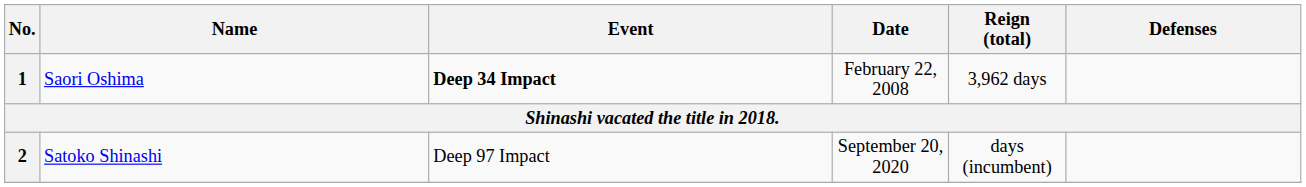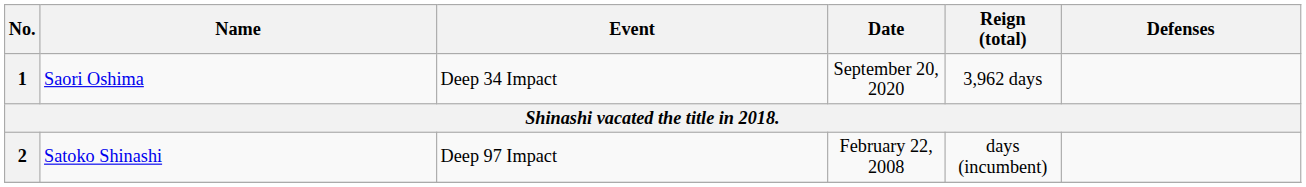1 | Event: bold -> normal
1 | Date: February 22, 2008 -> September 20, 2020
2 | Date: September 20, 2020 -> February 22, 2008
